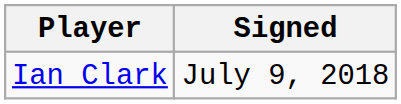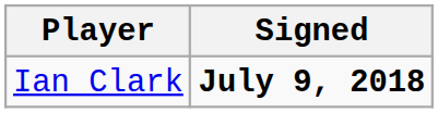Ian Clark | Signed: normal -> bold
